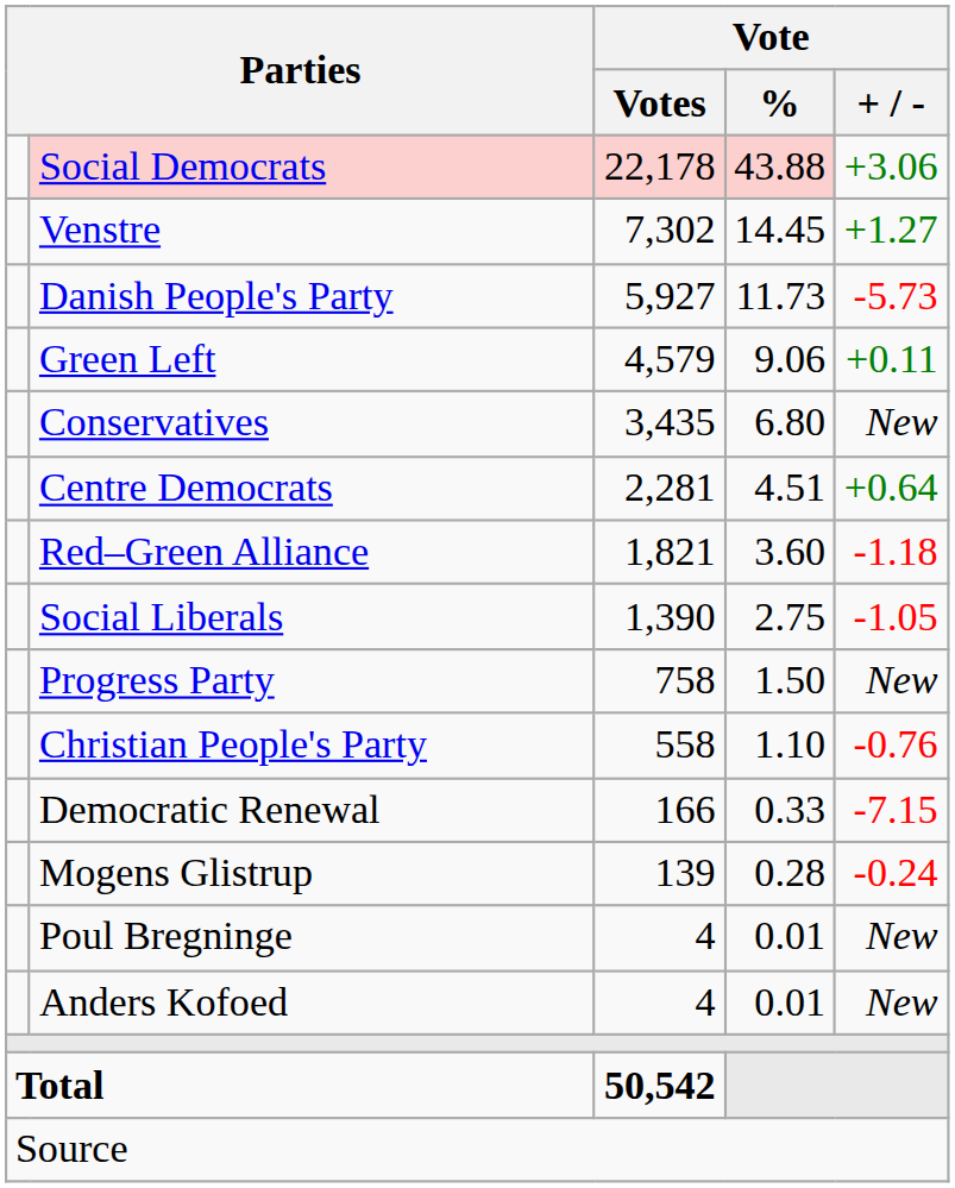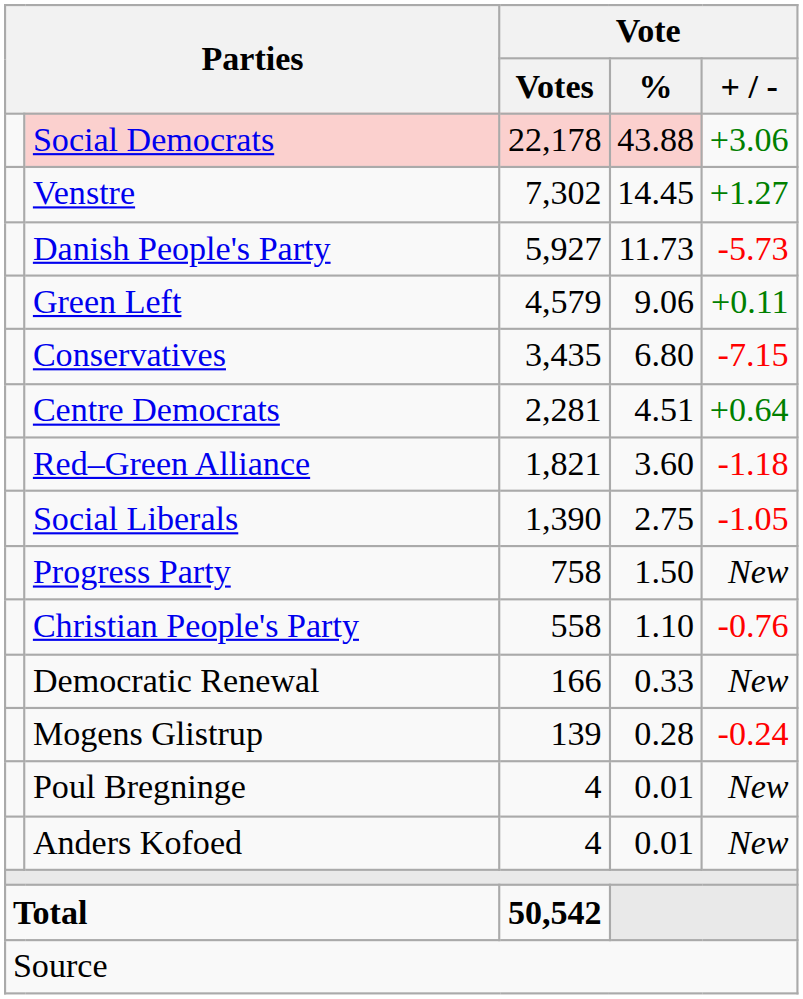Conservatives | Vote / + / -: New -> -7.15
Democratic Renewal | Vote / + / -: -7.15 -> New
